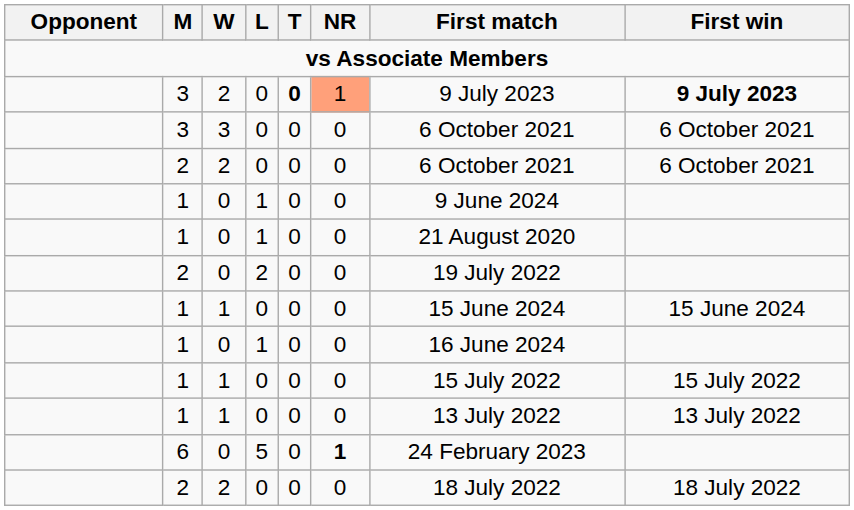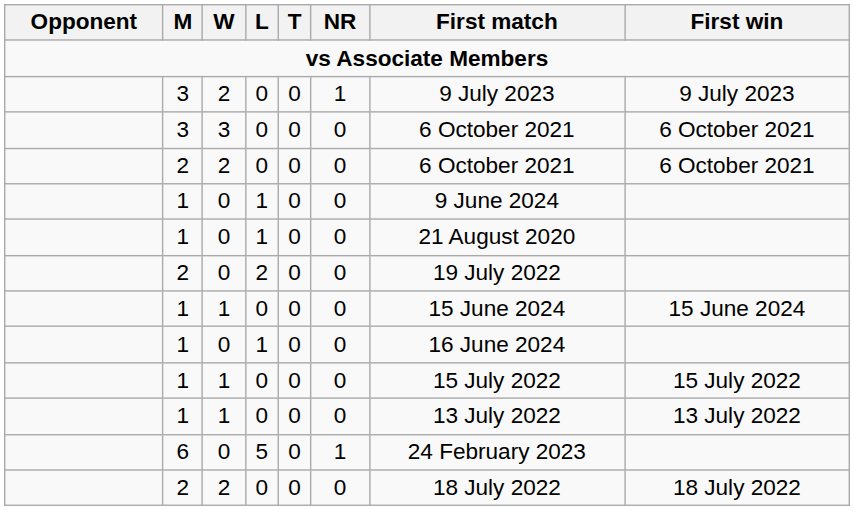3 / 2 | T: bold -> normal
3 / 2 | NR: lightsalmon background -> no background
3 / 2 | First win: bold -> normal
6 | NR: bold -> normal
